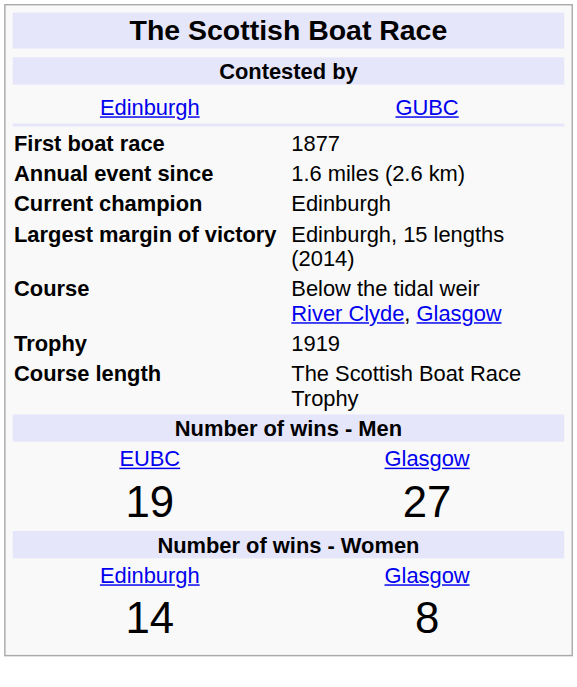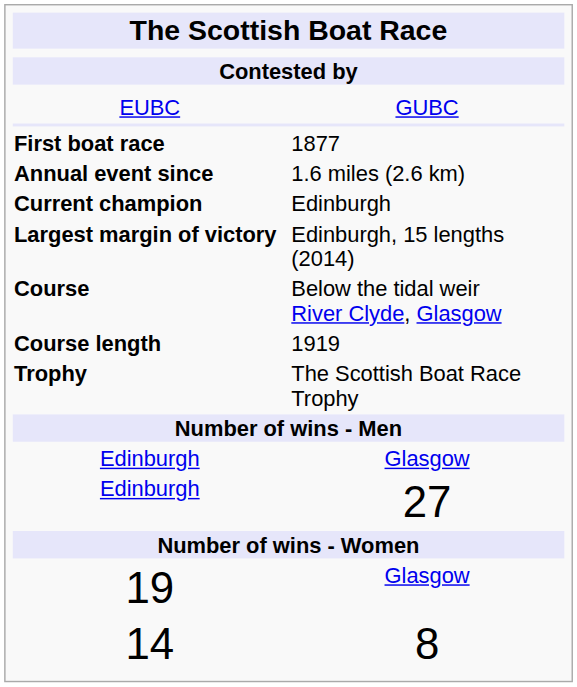row 3 | column 1: Edinburgh -> EUBC
row 9 | column 1: Trophy -> Course length
row 10 | column 1: Course length -> Trophy
row 12 | column 1: EUBC -> Edinburgh
row 13 | column 1: 19 -> Edinburgh
row 15 | column 1: Edinburgh -> 19
